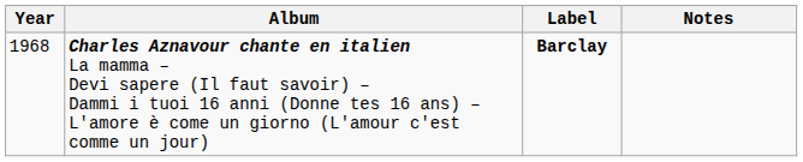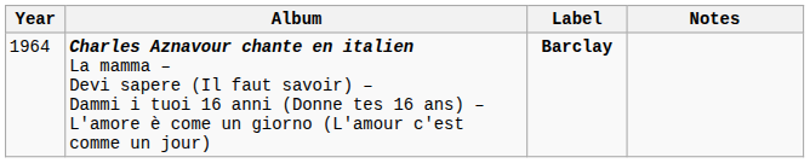row 2 | Year: 1968 -> 1964
